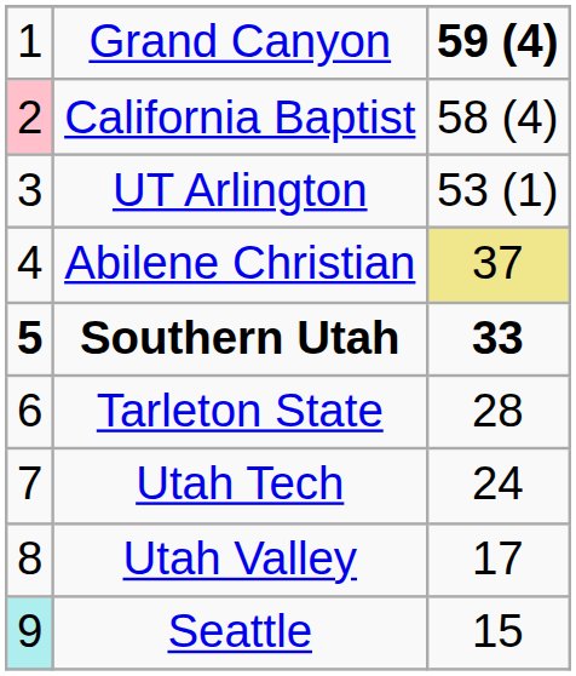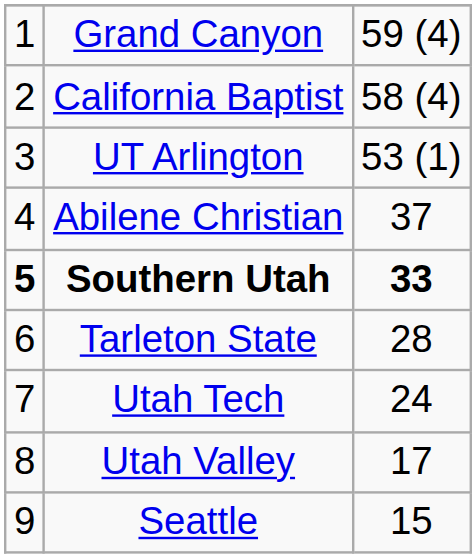Grand Canyon | column 3: bold -> normal
California Baptist | column 1: pink background -> no background
Abilene Christian | column 3: khaki background -> no background
Seattle | column 1: paleturquoise background -> no background
